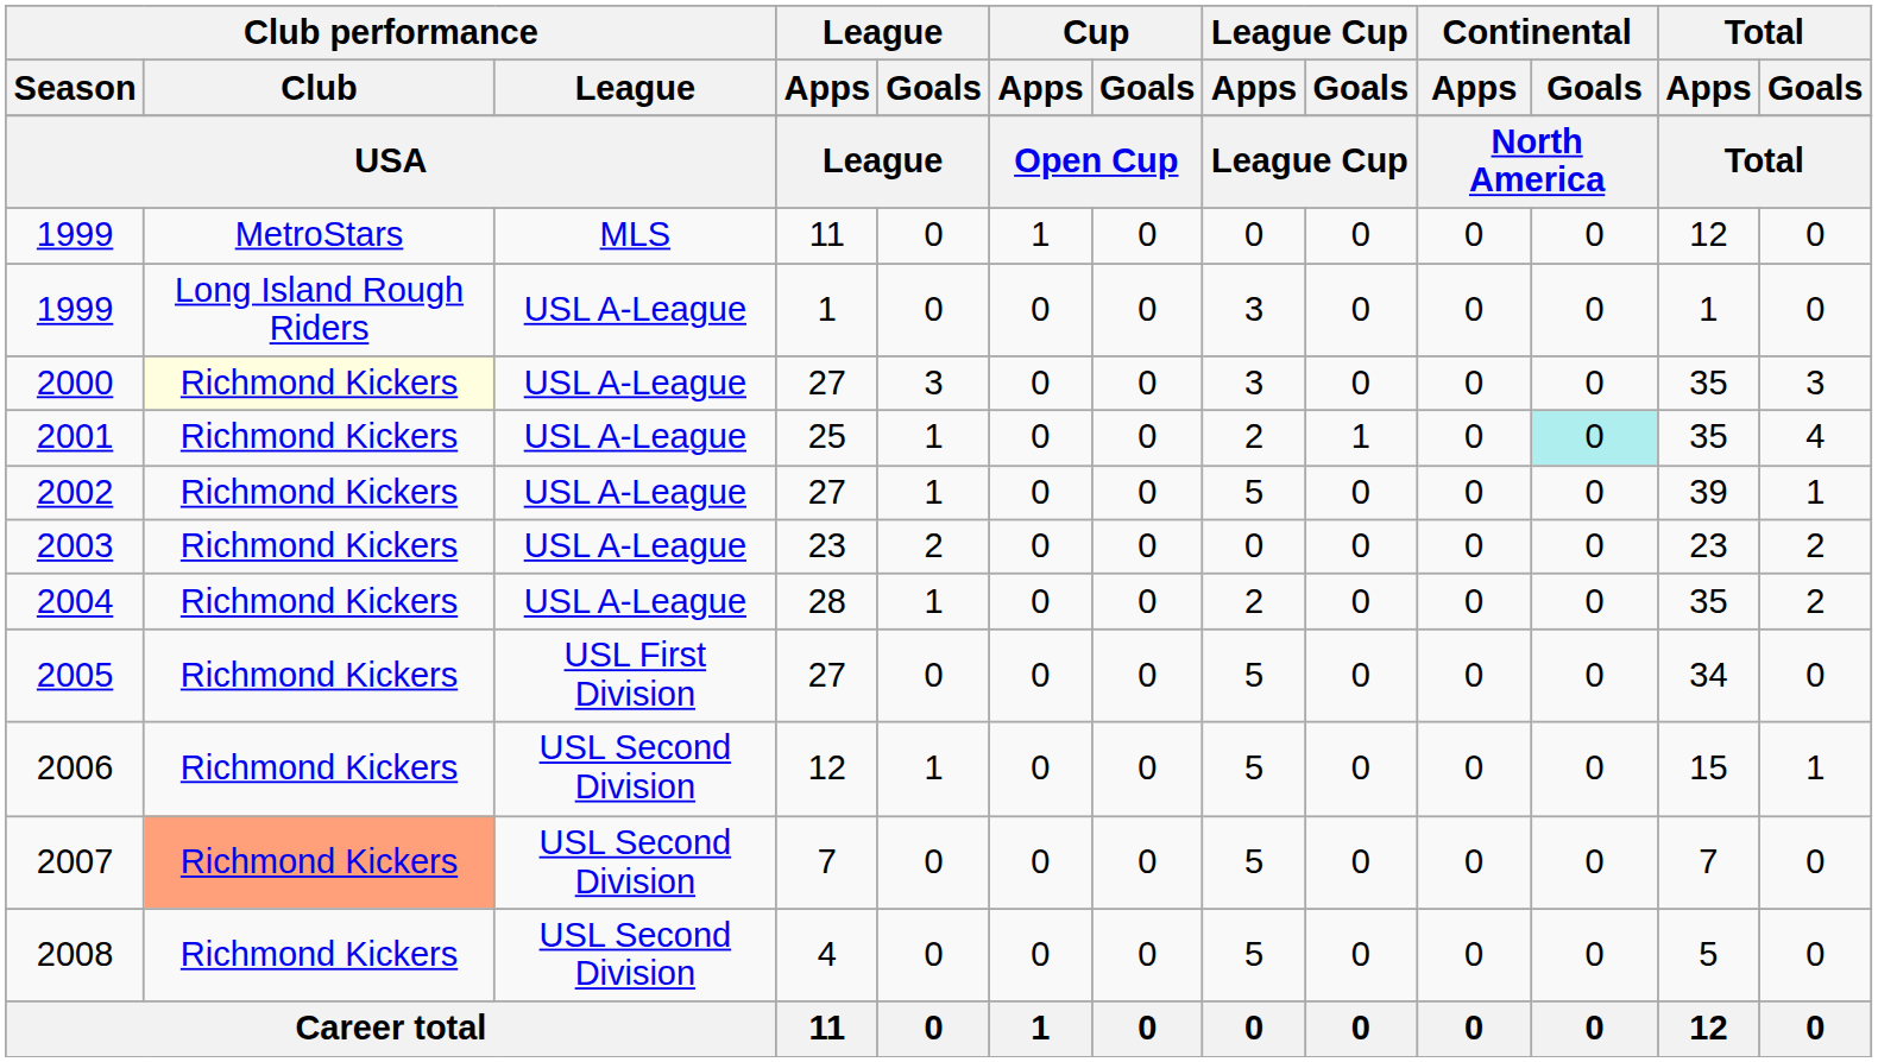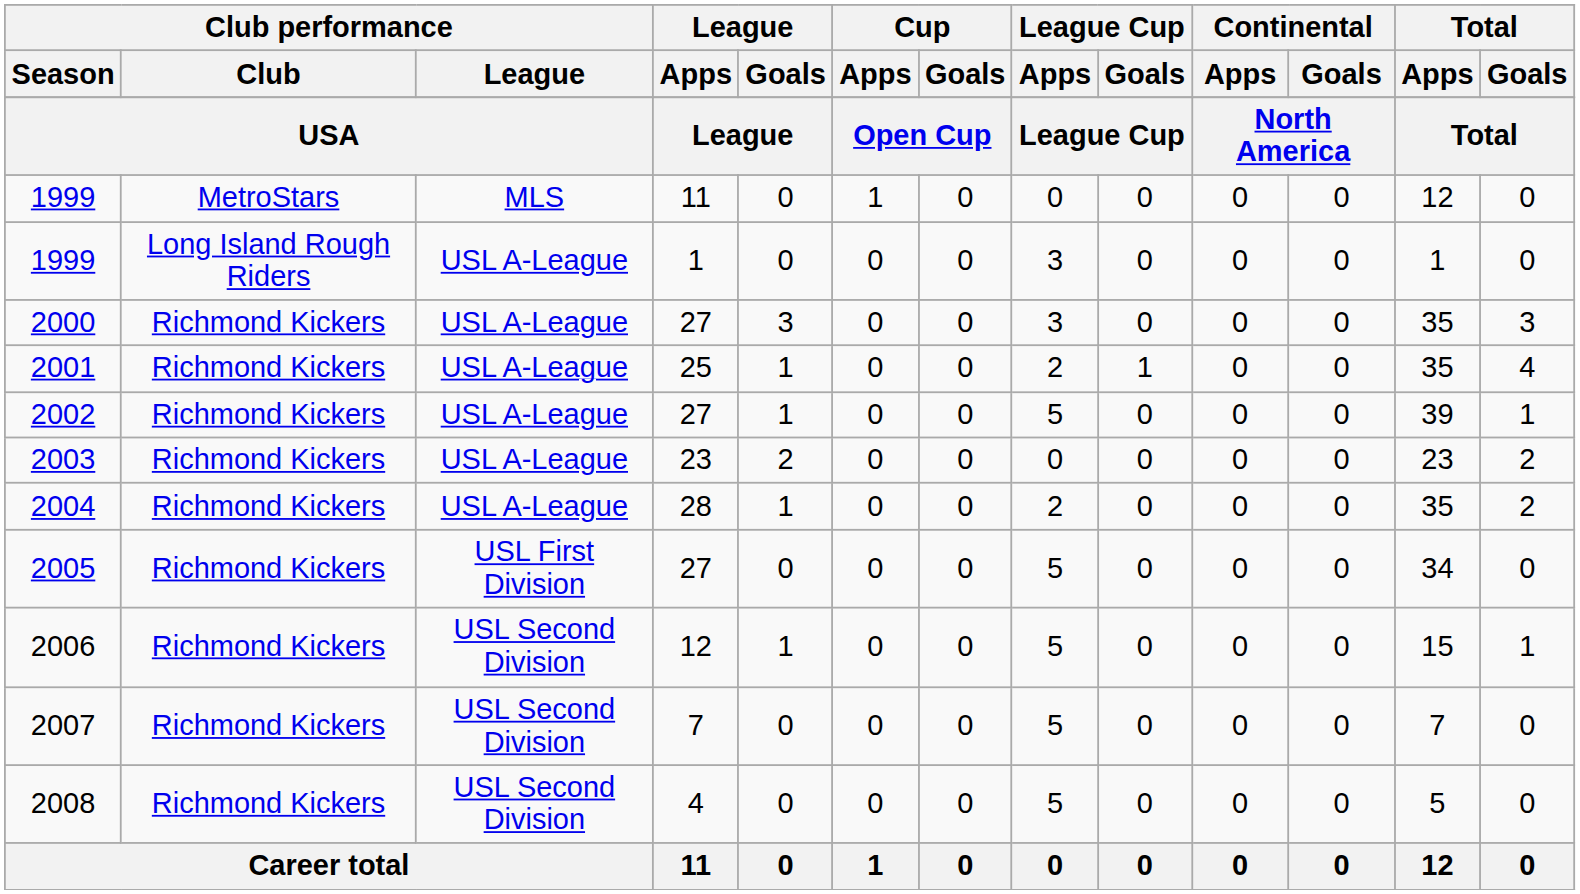2000 | Club performance / Club: lightyellow background -> no background
2001 | Continental / Goals: paleturquoise background -> no background
2007 | Club performance / Club: lightsalmon background -> no background
